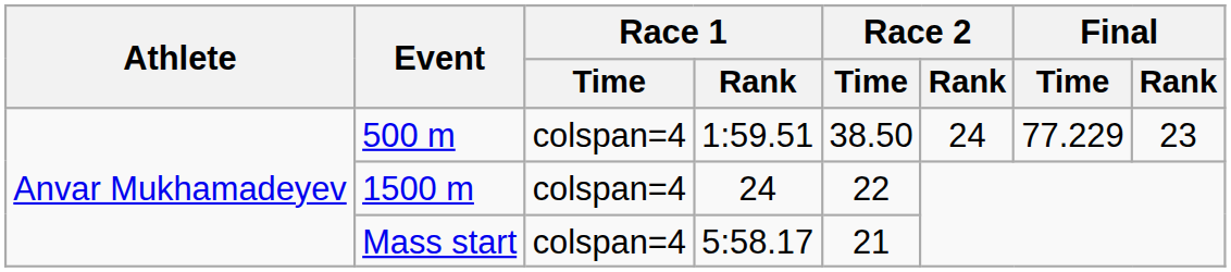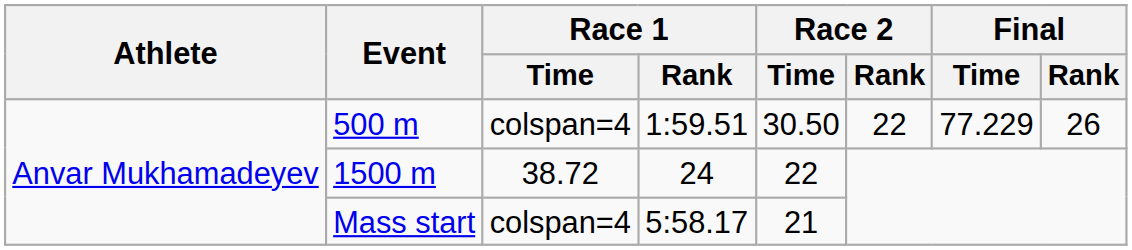500 m | Race 2 / Time: 38.50 -> 30.50
500 m | Race 2 / Rank: 24 -> 22
500 m | Final / Rank: 23 -> 26
1500 m | Race 1 / Time: colspan=4 -> 38.72
